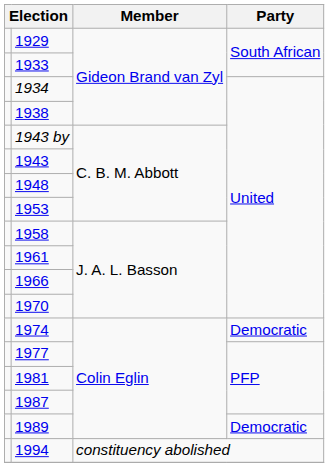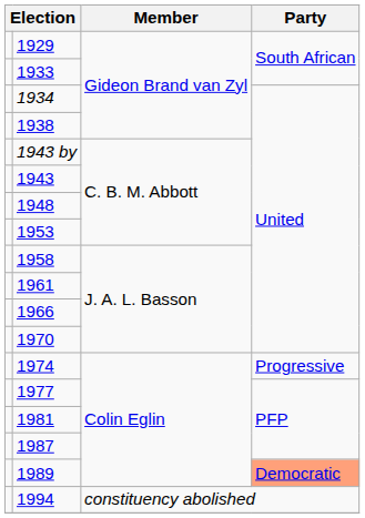1974 | Party: Democratic -> Progressive
1989 | Party: no background -> lightsalmon background
